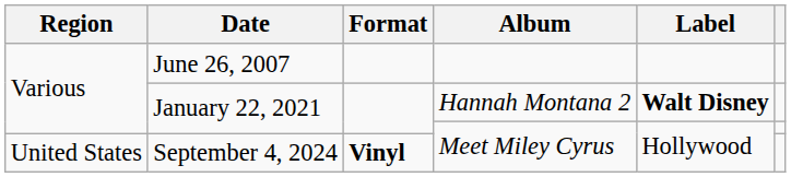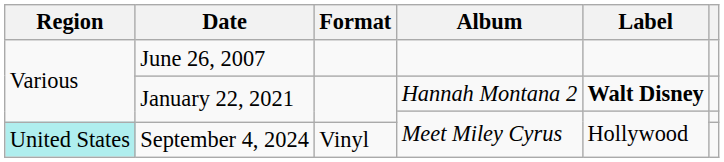September 4, 2024 | Region: no background -> paleturquoise background
September 4, 2024 | Format: bold -> normal
